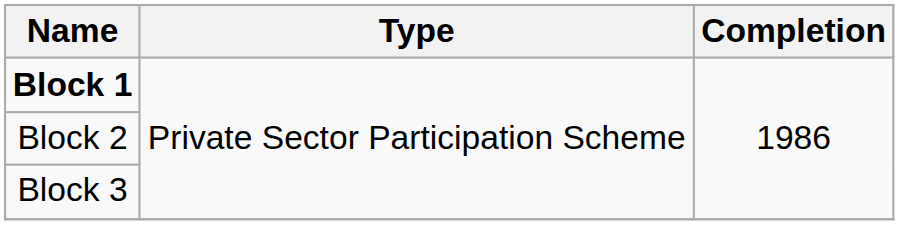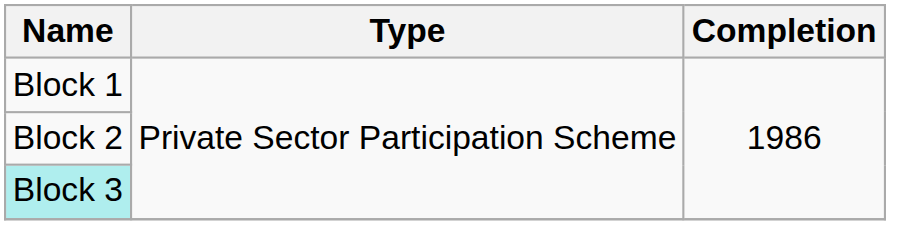Block 1 | Name: bold -> normal
Block 3 | Name: no background -> paleturquoise background
